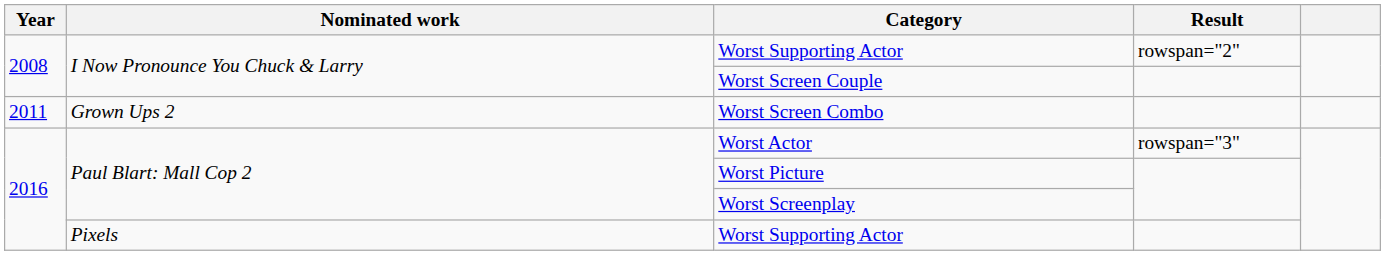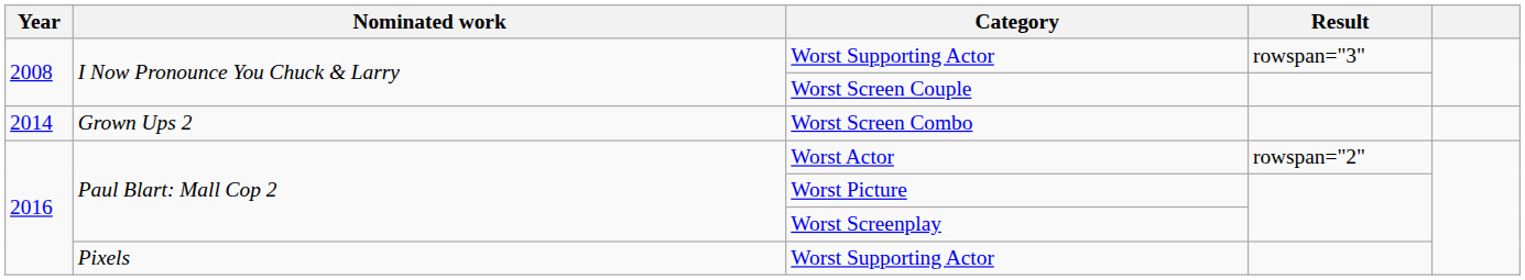I Now Pronounce You Chuck & Larry / Worst Supporting Actor | Result: rowspan="2" -> rowspan="3"
Worst Screen Combo | Year: 2011 -> 2014
Worst Actor | Result: rowspan="3" -> rowspan="2"
